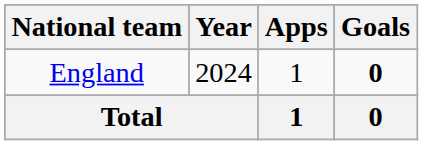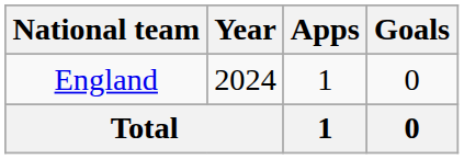England | Goals: bold -> normal
